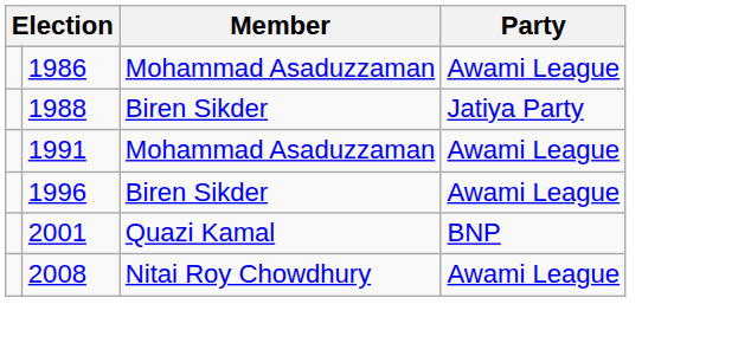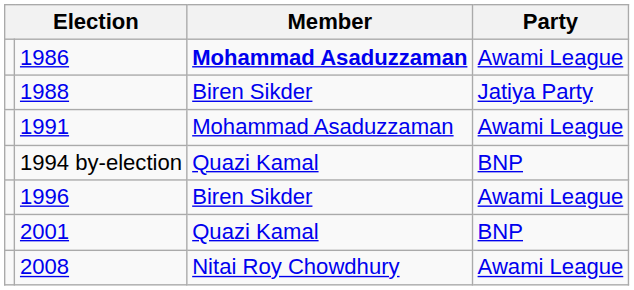1986 | Member: normal -> bold
+ row: 1994 by-election | Quazi Kamal | BNP
